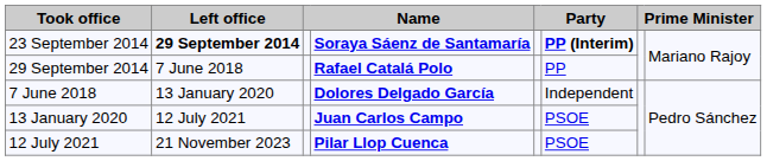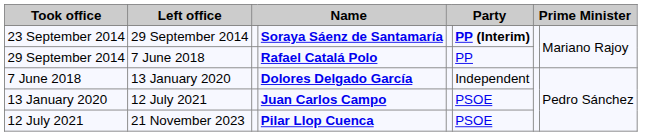23 September 2014 | Left office: bold -> normal
